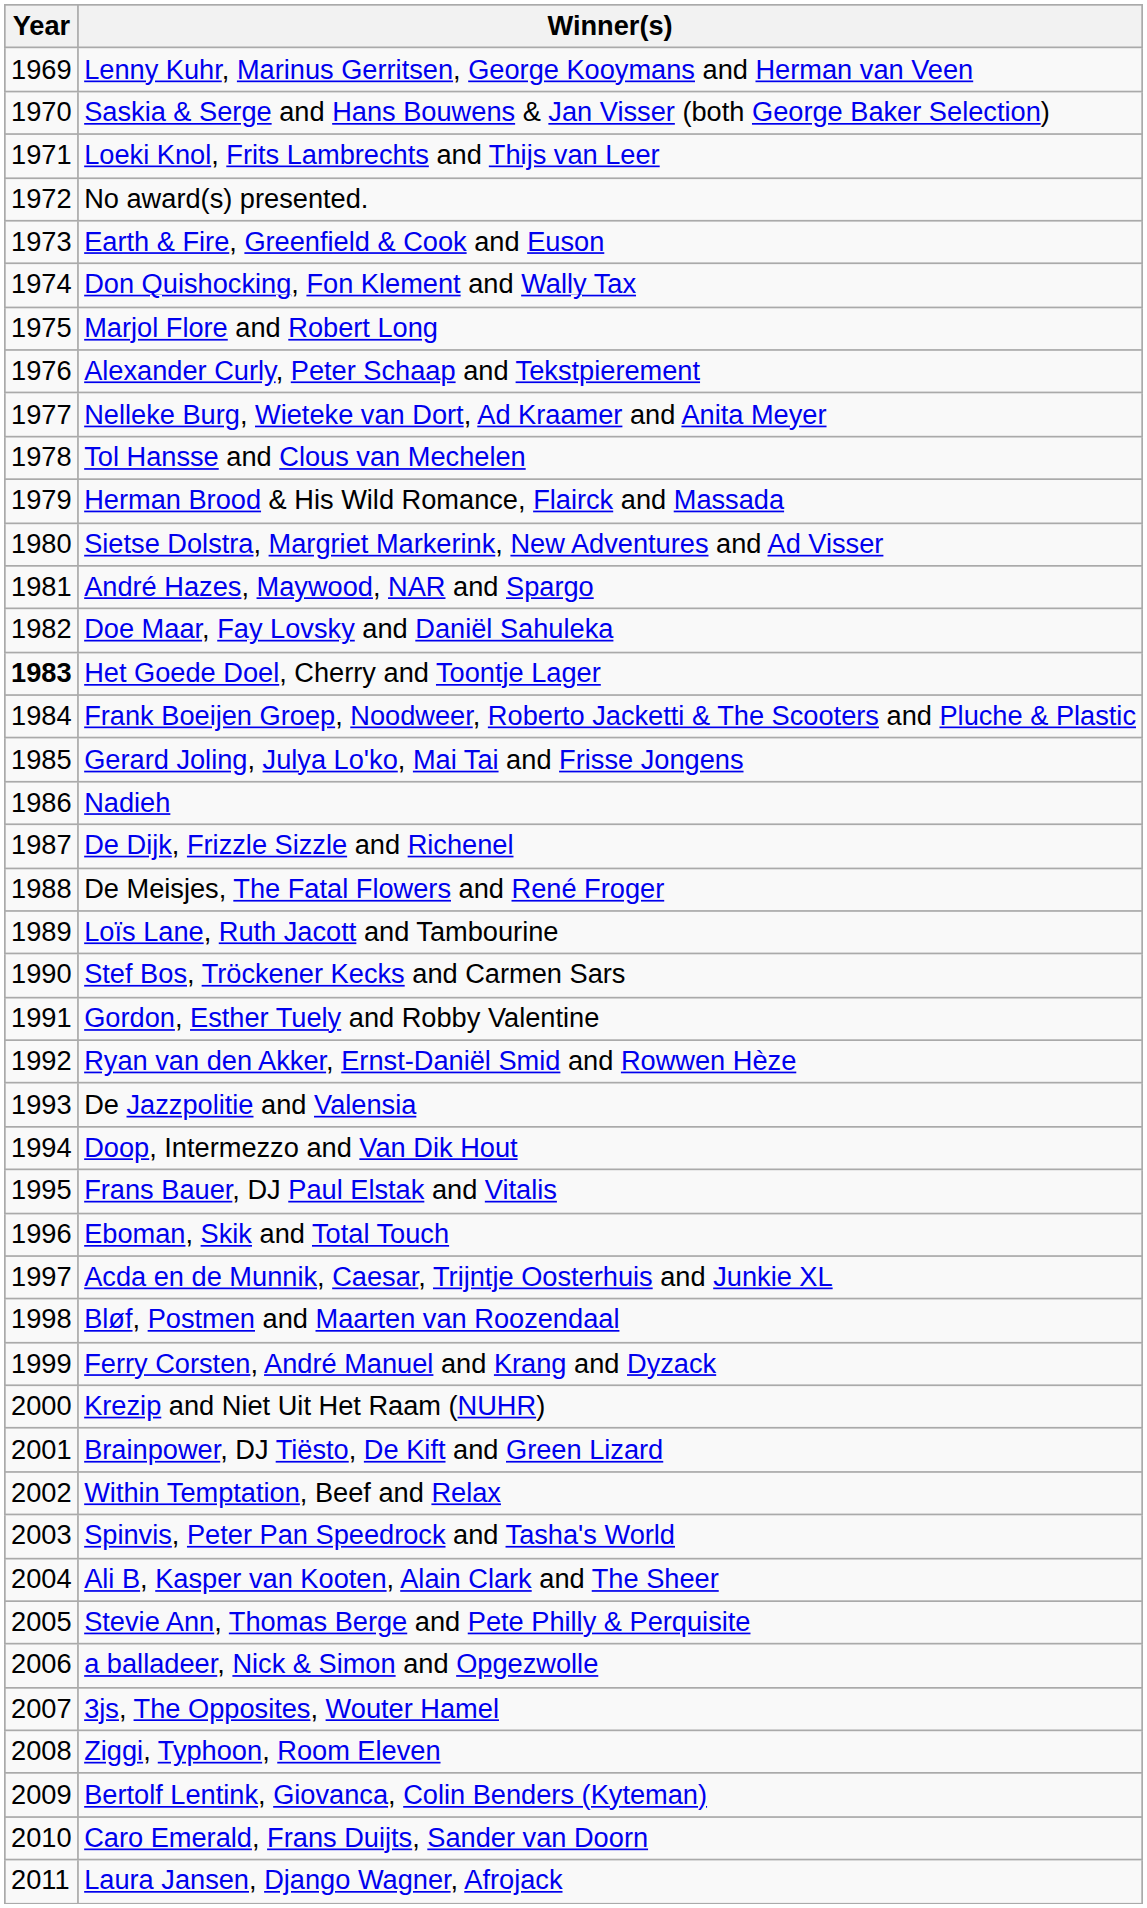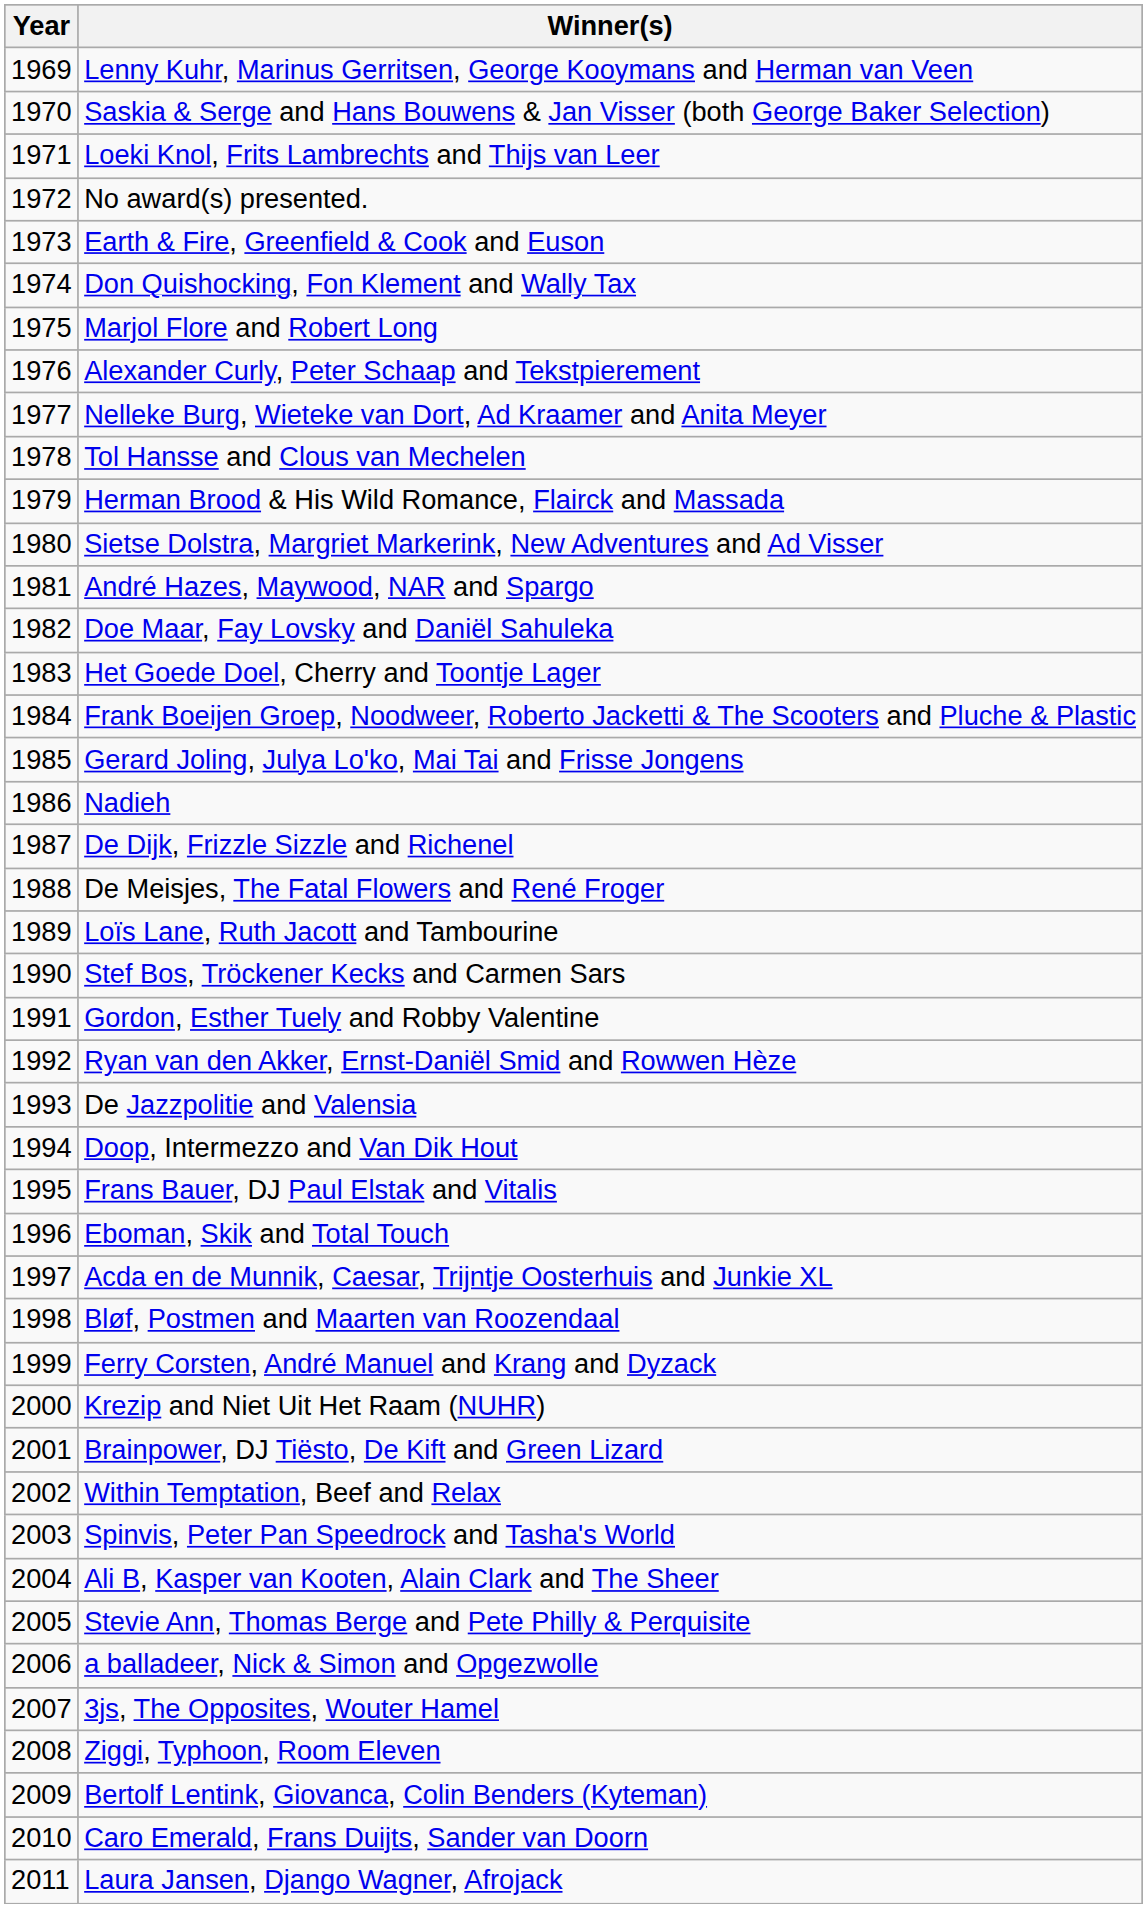Het Goede Doel, Cherry and Toontje Lager | Year: bold -> normal
